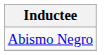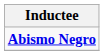row 2 | column 1: normal -> bold
